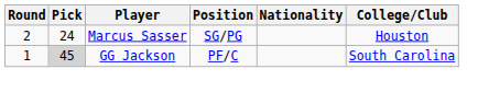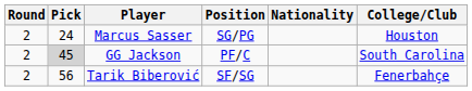GG Jackson | Round: 1 -> 2
+ row: 2 | 56 | Tarik Biberović | SF/SG | Fenerbahçe
